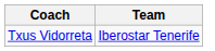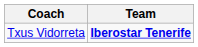Txus Vidorreta | Team: normal -> bold
